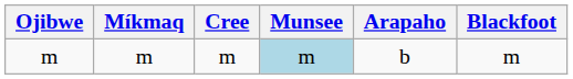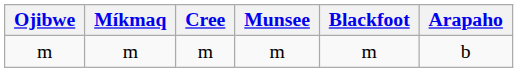columns swapped: Blackfoot <-> Arapaho
row 2 | Munsee: lightblue background -> no background
